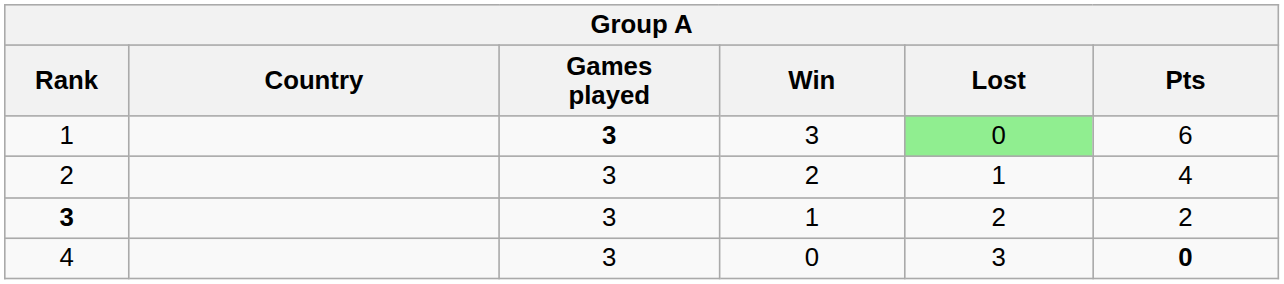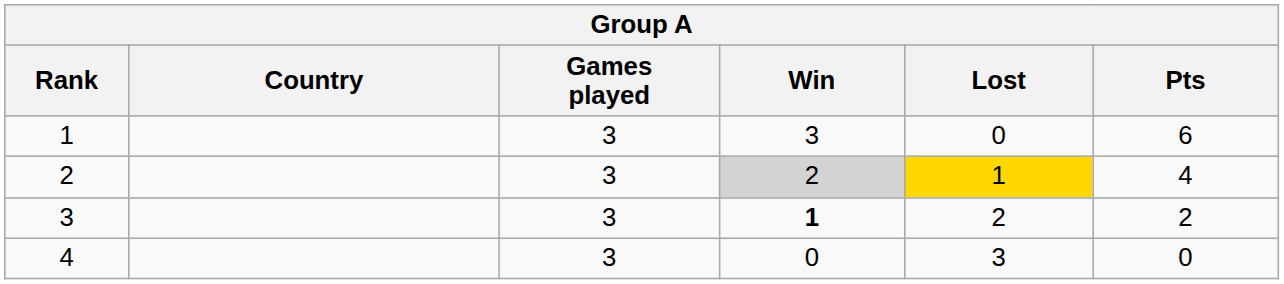row 3 | Games played: bold -> normal
row 3 | Lost: lightgreen background -> no background
row 4 | Win: no background -> lightgrey background
row 4 | Lost: no background -> gold background
row 5 | Rank: bold -> normal
row 5 | Win: normal -> bold
row 6 | Pts: bold -> normal
